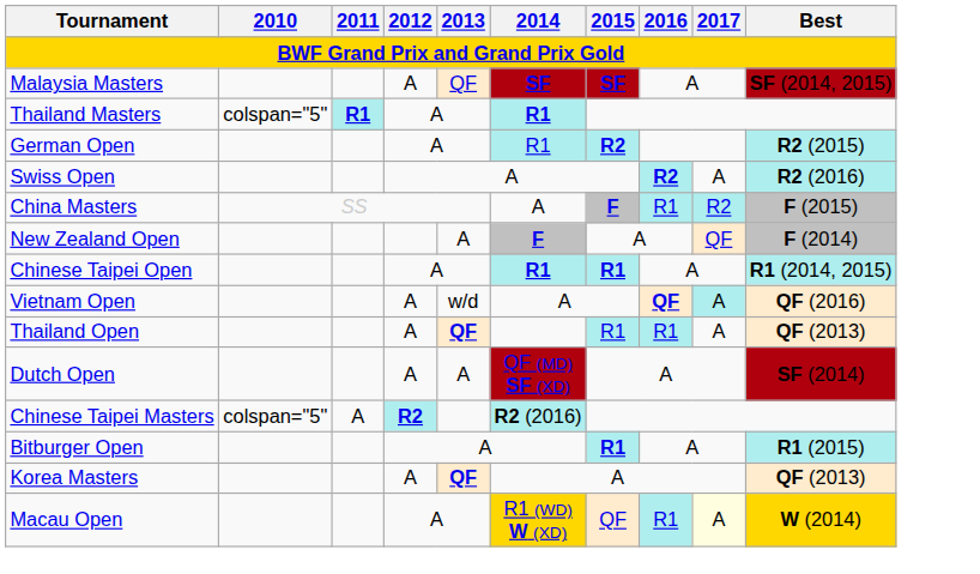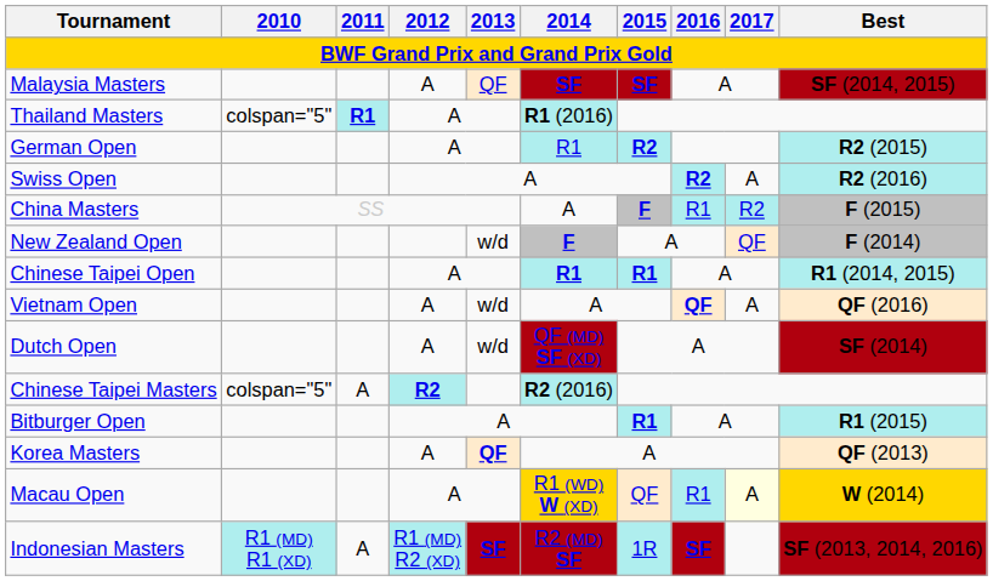Thailand Masters | 2014: R1 -> R1 (2016)
New Zealand Open | 2013: A -> w/d
Vietnam Open | 2017: paleturquoise background -> no background
- row: Thailand Open | A | QF | R1 | R1 | A | QF (2013)
Dutch Open | 2013: A -> w/d
+ row: Indonesian Masters | R1 (MD) R1 (XD) | A | R1 (MD) R2 (XD) | SF | R2 (MD) SF | 1R | SF | SF (2013, 2014, 2016)
